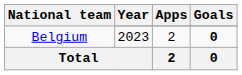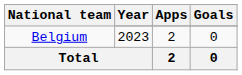2023 | Goals: bold -> normal
